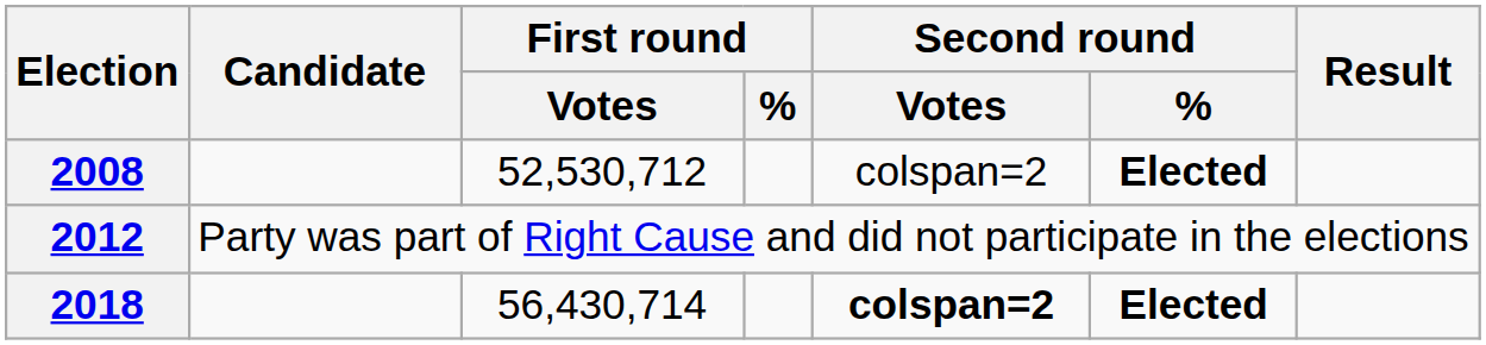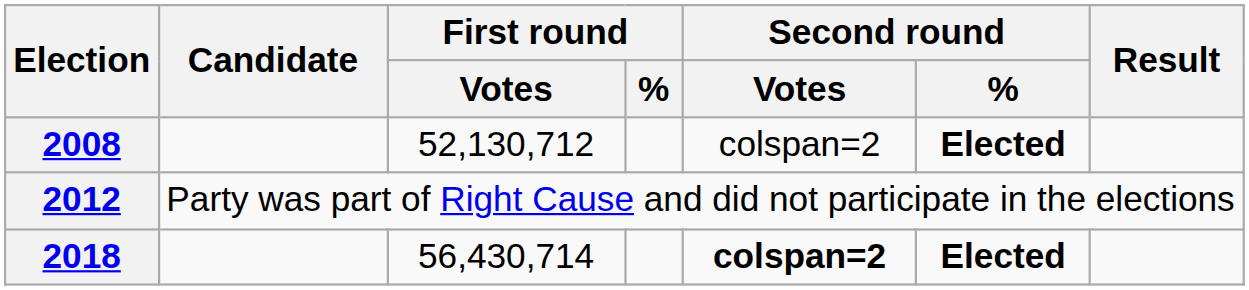2008 | First round / Votes: 52,530,712 -> 52,130,712
